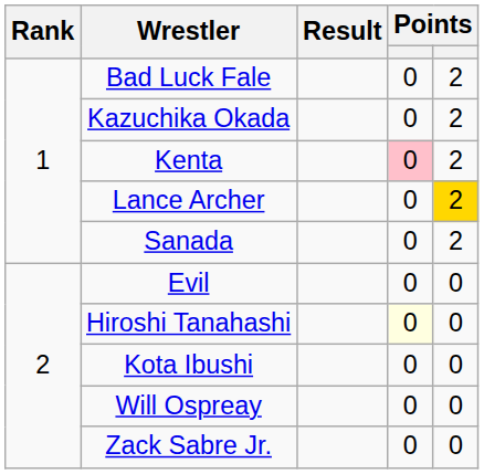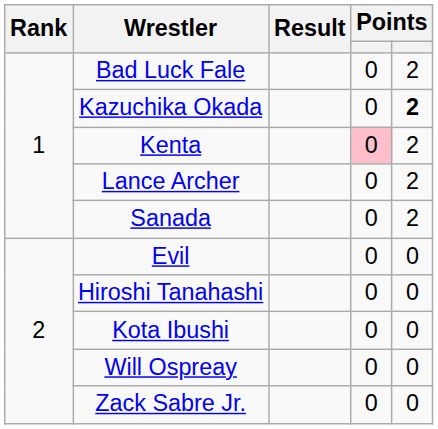Kazuchika Okada | column 5: normal -> bold
Lance Archer | column 5: gold background -> no background
Hiroshi Tanahashi | column 4: lightyellow background -> no background
